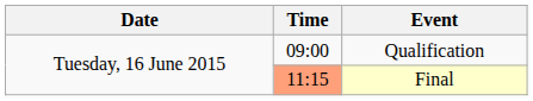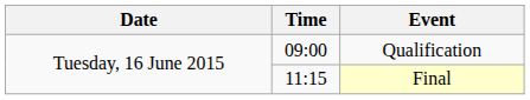Final | Time: lightsalmon background -> no background
